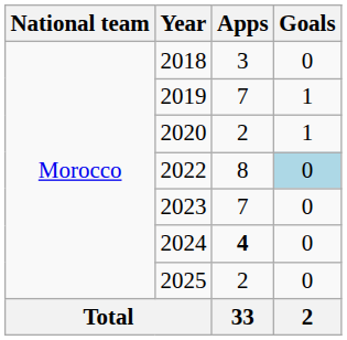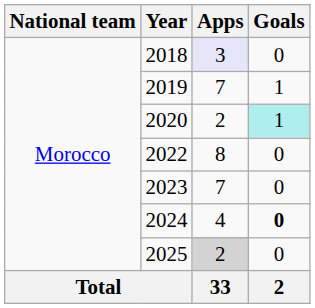2018 | Apps: no background -> lavender background
2020 | Goals: no background -> paleturquoise background
2022 | Goals: lightblue background -> no background
2024 | Apps: bold -> normal
2024 | Goals: normal -> bold
2025 | Apps: no background -> lightgrey background
